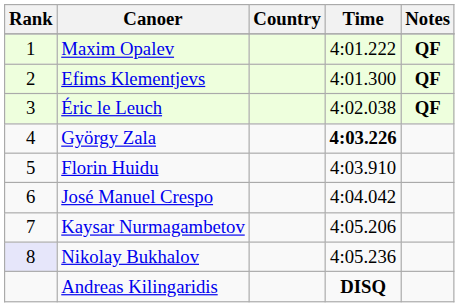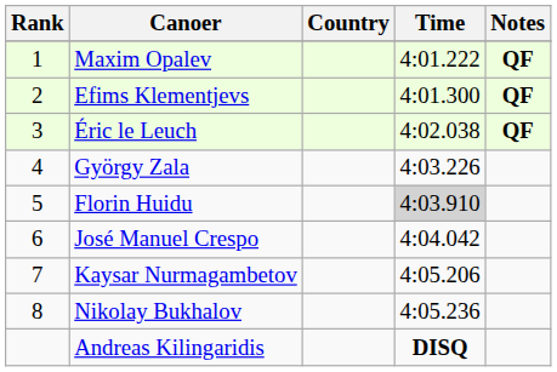György Zala | Time: bold -> normal
Florin Huidu | Time: no background -> lightgrey background
Nikolay Bukhalov | Rank: lavender background -> no background
